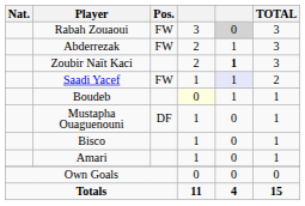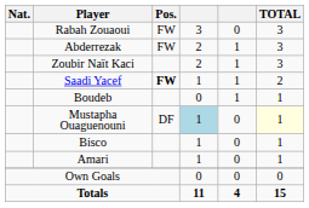Rabah Zouaoui | column 5: lightgrey background -> no background
Zoubir Naït Kaci | column 5: bold -> normal
Saadi Yacef | Pos.: normal -> bold
Saadi Yacef | column 5: lavender background -> no background
Boudeb | column 4: lightyellow background -> no background
Mustapha Ouaguenouni | column 4: no background -> lightblue background
Mustapha Ouaguenouni | TOTAL: no background -> lightyellow background
